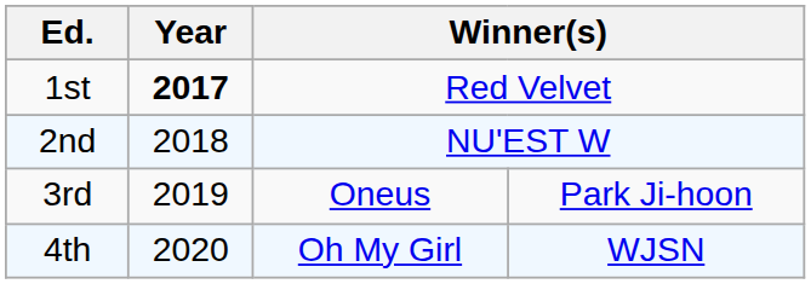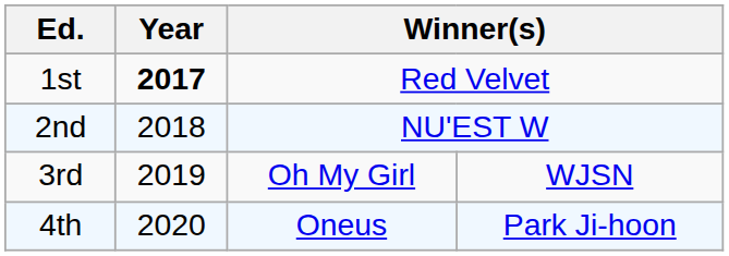3rd | column 3: Oneus -> Oh My Girl
3rd | column 4: Park Ji-hoon -> WJSN
4th | column 3: Oh My Girl -> Oneus
4th | column 4: WJSN -> Park Ji-hoon
